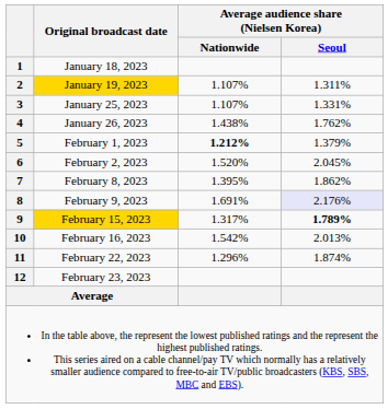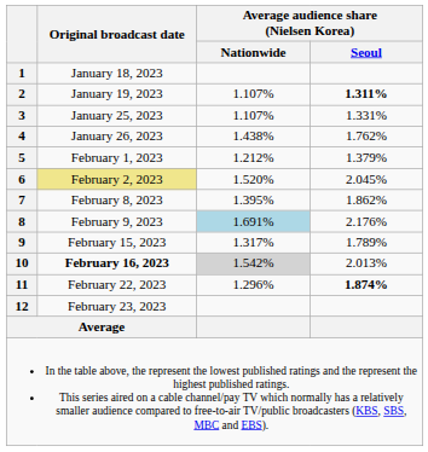2 | Original broadcast date: gold background -> no background
2 | Average audience share (Nielsen Korea) / Seoul: normal -> bold
5 | Average audience share (Nielsen Korea) / Nationwide: bold -> normal
6 | Original broadcast date: no background -> khaki background
8 | Average audience share (Nielsen Korea) / Nationwide: no background -> lightblue background
8 | Average audience share (Nielsen Korea) / Seoul: lavender background -> no background
9 | Original broadcast date: gold background -> no background
9 | Average audience share (Nielsen Korea) / Seoul: bold -> normal
10 | Original broadcast date: normal -> bold
10 | Average audience share (Nielsen Korea) / Nationwide: no background -> lightgrey background
11 | Average audience share (Nielsen Korea) / Seoul: normal -> bold
